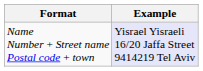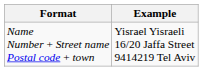Name Number + Street name Postal code + town | Example: lavender background -> no background
